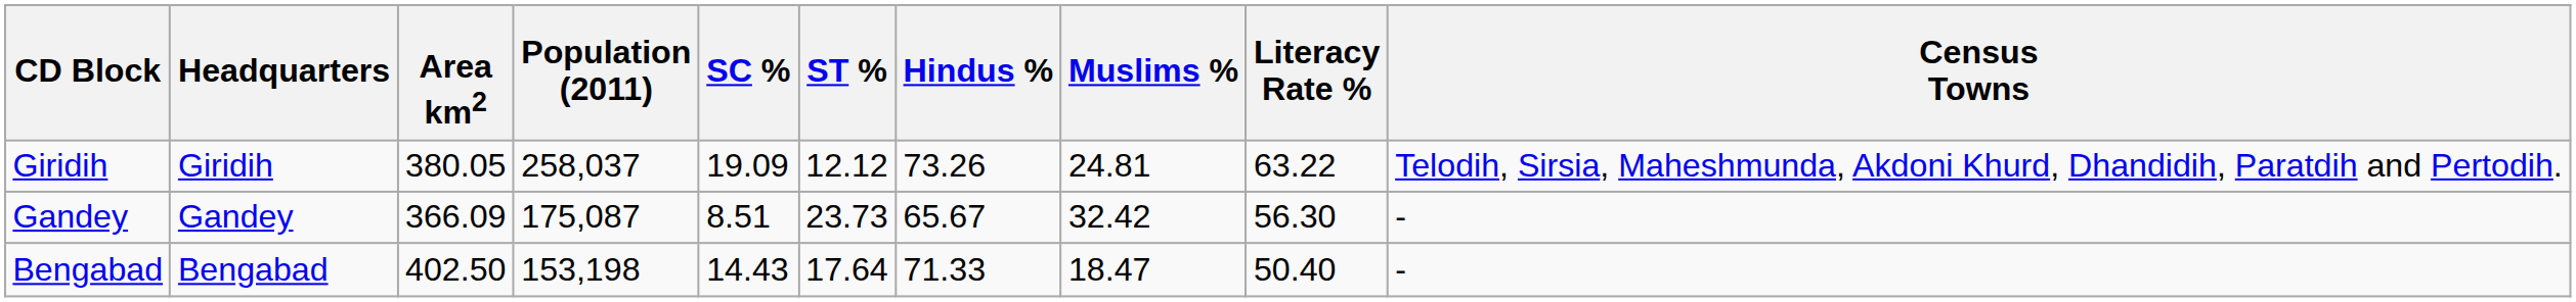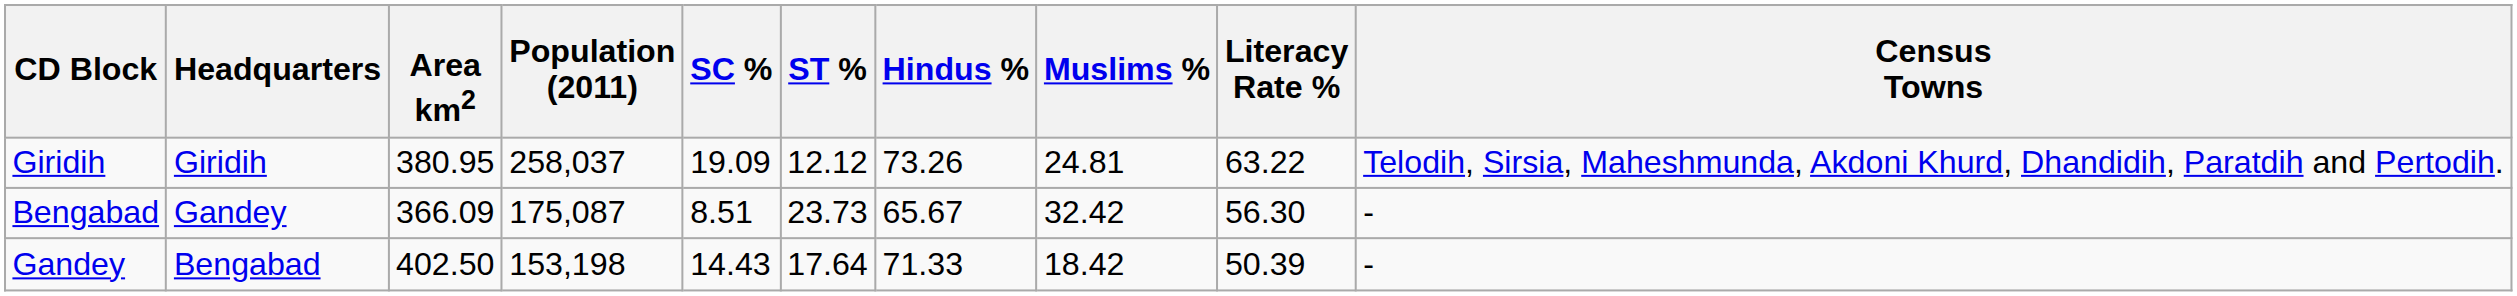row 2 | Area km2: 380.05 -> 380.95
row 3 | CD Block: Gandey -> Bengabad
row 4 | CD Block: Bengabad -> Gandey
row 4 | Muslims %: 18.47 -> 18.42
row 4 | Literacy Rate %: 50.40 -> 50.39
